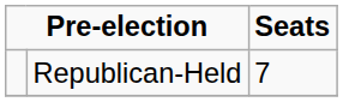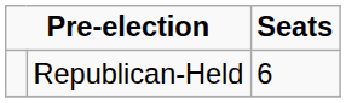Republican-Held | column 3: 7 -> 6
